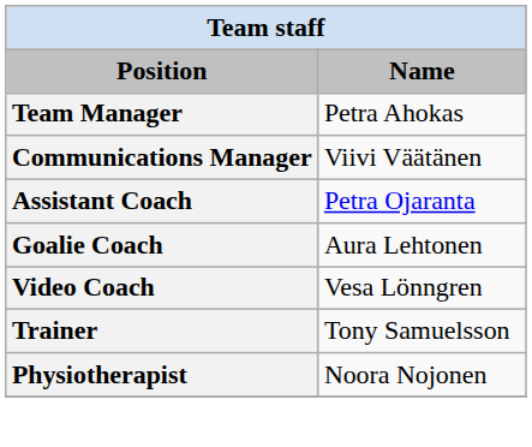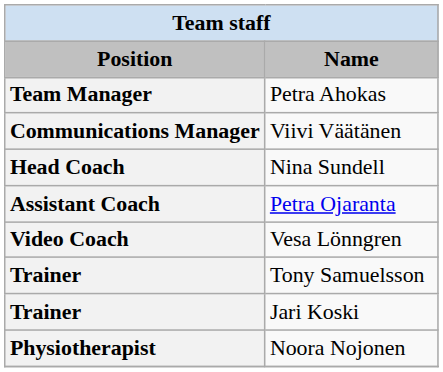+ row: Head Coach | Nina Sundell
- row: Goalie Coach | Aura Lehtonen
+ row: Trainer | Jari Koski
